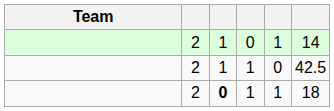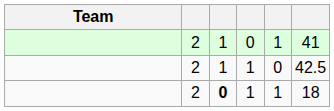row 2 | column 6: 14 -> 41
